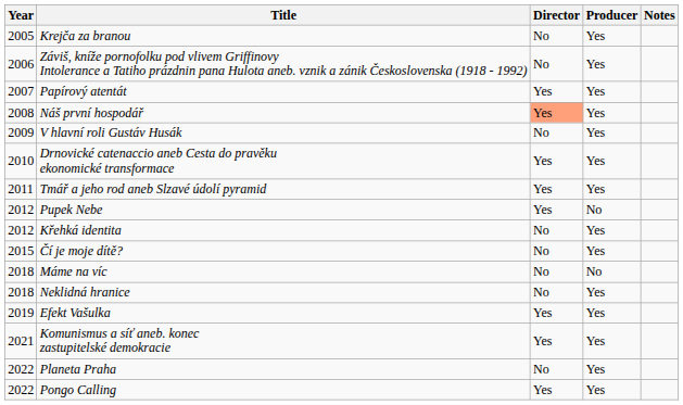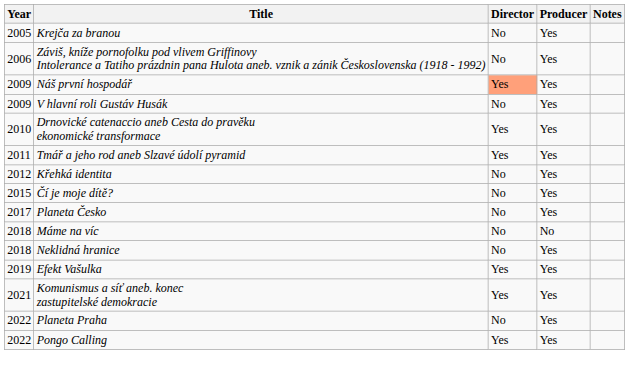- row: 2007 | Papírový atentát | Yes | Yes
Náš první hospodář | Year: 2008 -> 2009
- row: 2012 | Pupek Nebe | Yes | No
+ row: 2017 | Planeta Česko | No | Yes
